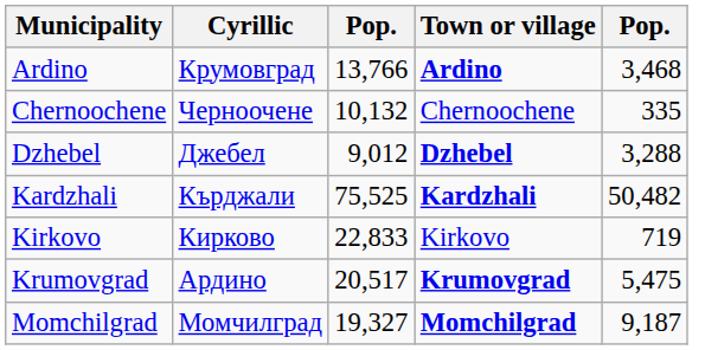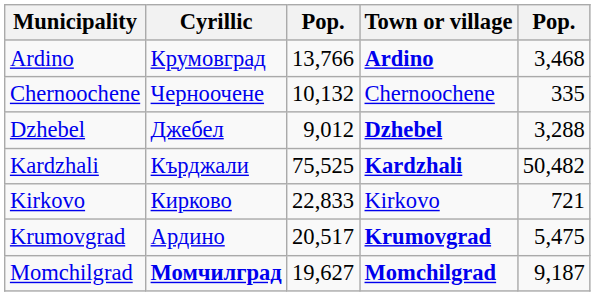row 6 | column 5: 719 -> 721
row 8 | Cyrillic: normal -> bold
row 8 | column 3: 19,327 -> 19,627
